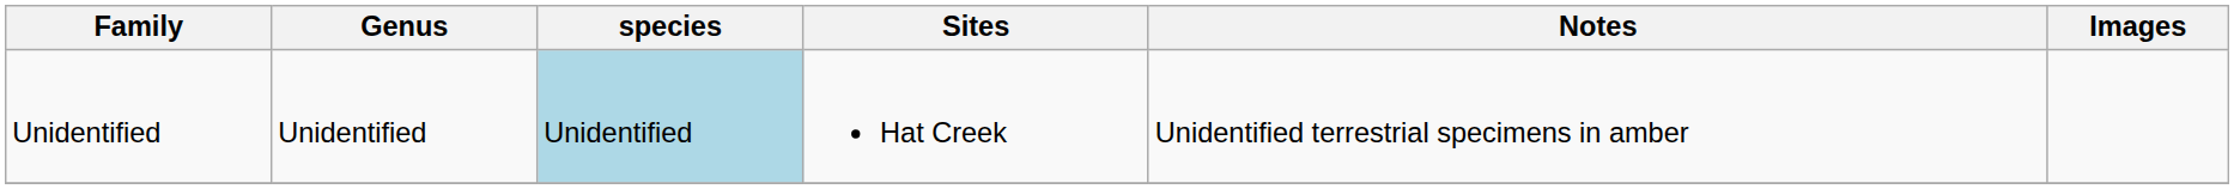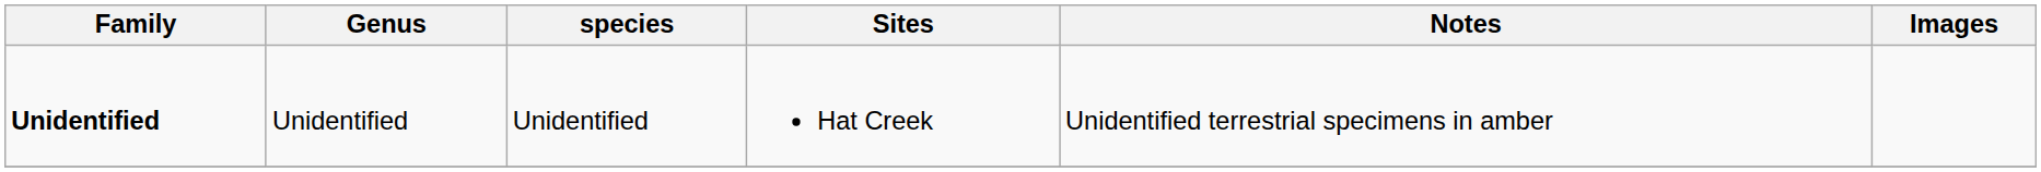row 2 | Family: normal -> bold
row 2 | species: lightblue background -> no background
